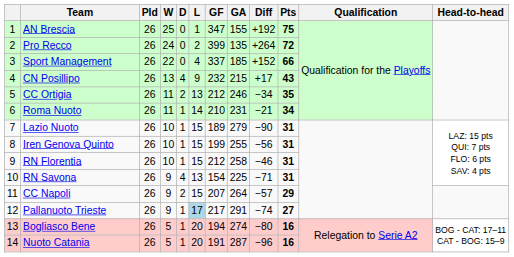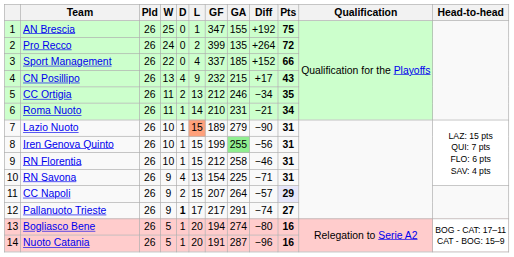Lazio Nuoto | L: no background -> lightsalmon background
Iren Genova Quinto | GA: no background -> lightgreen background
CC Napoli | Pts: no background -> lavender background
Pallanuoto Trieste | D: normal -> bold
Pallanuoto Trieste | L: lightblue background -> no background
